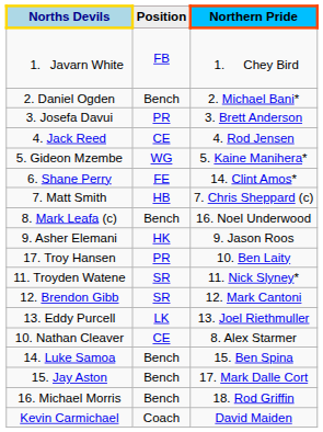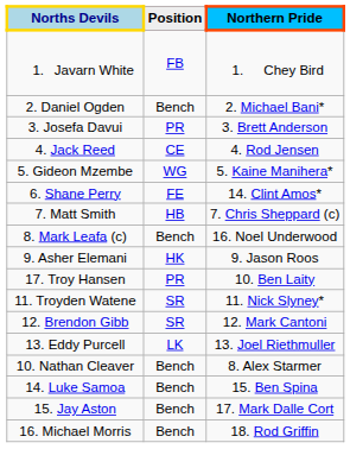10. Nathan Cleaver | Position: CE -> Bench
- row: Kevin Carmichael | Coach | David Maiden
